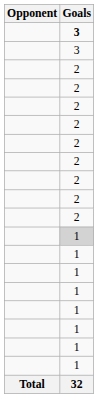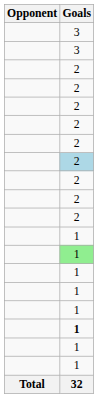row 2 | Goals: bold -> normal
row 9 | Goals: no background -> lightblue background
row 13 | Goals: lightgrey background -> no background
row 14 | Goals: no background -> lightgreen background
row 18 | Goals: normal -> bold
